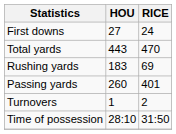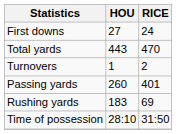rows swapped: Rushing yards <-> Turnovers
